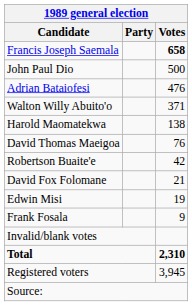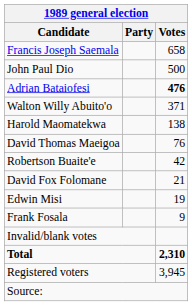Francis Joseph Saemala | Votes: bold -> normal
Adrian Bataiofesi | Votes: normal -> bold
